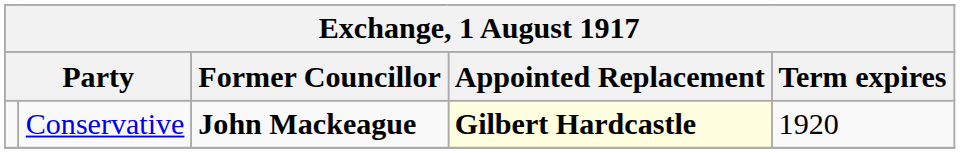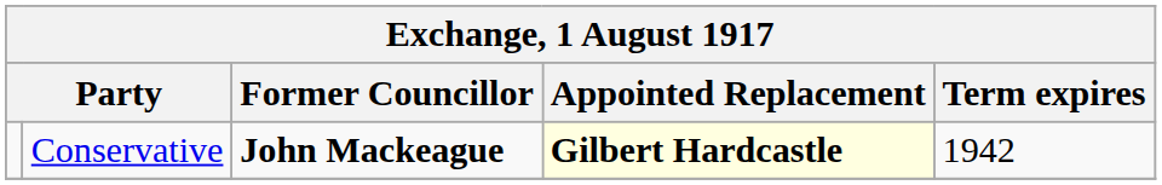Conservative | Term expires: 1920 -> 1942
